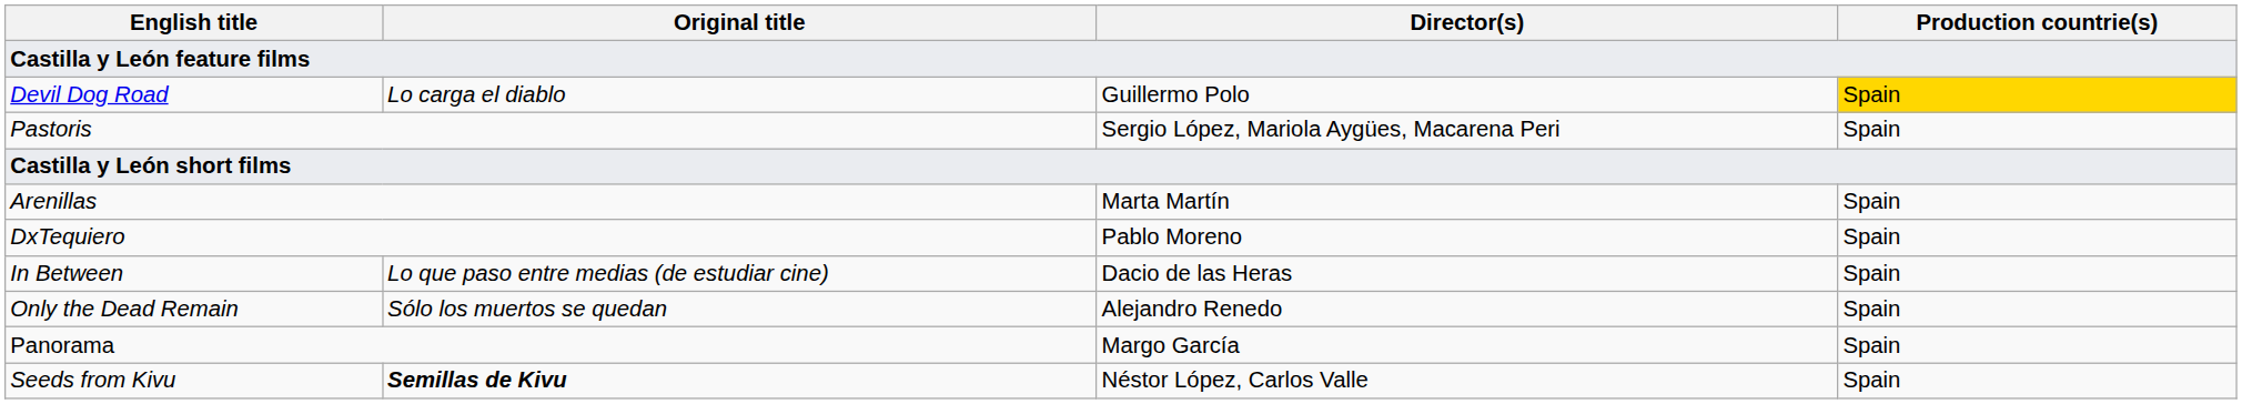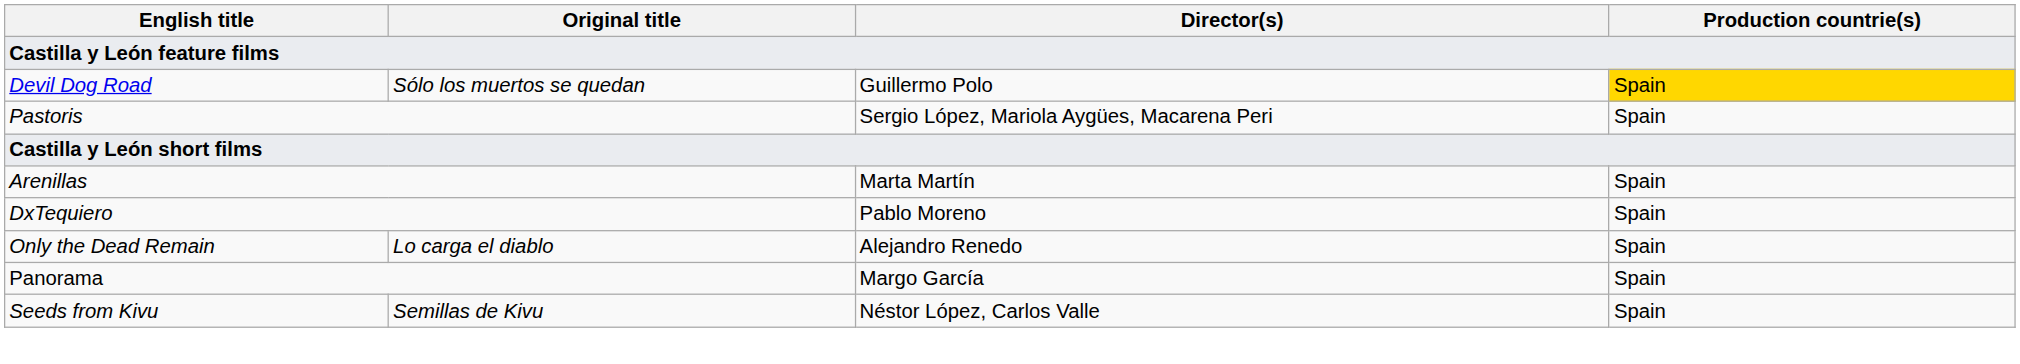Devil Dog Road | Original title: Lo carga el diablo -> Sólo los muertos se quedan
- row: In Between | Lo que paso entre medias (de estudiar cine) | Dacio de las Heras | Spain
Only the Dead Remain | Original title: Sólo los muertos se quedan -> Lo carga el diablo
Seeds from Kivu | Original title: bold -> normal
